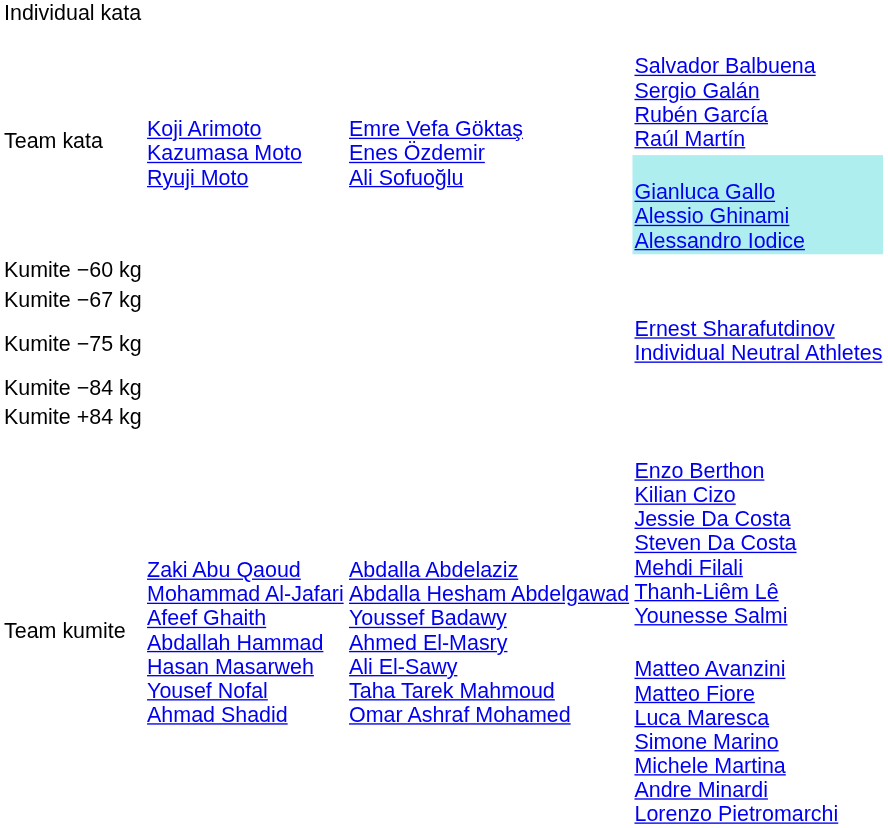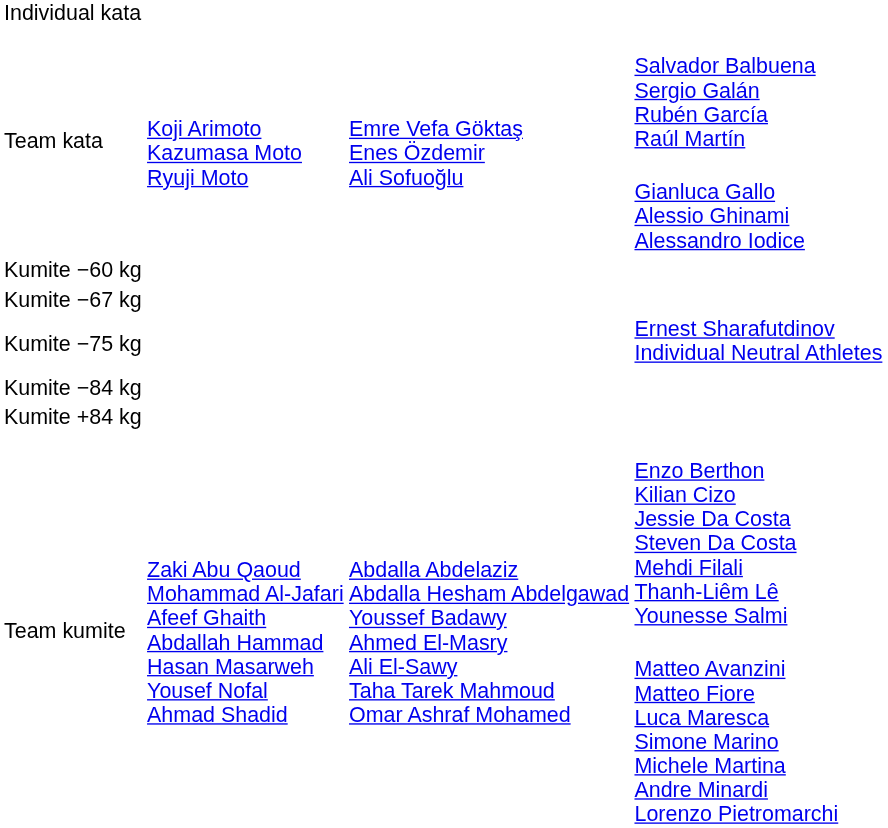Team kata / Gianluca Gallo Alessio Ghinami Alessandro Iodice | column 4: paleturquoise background -> no background
